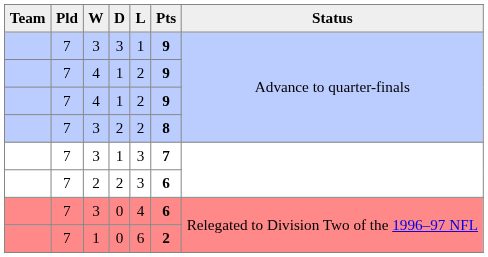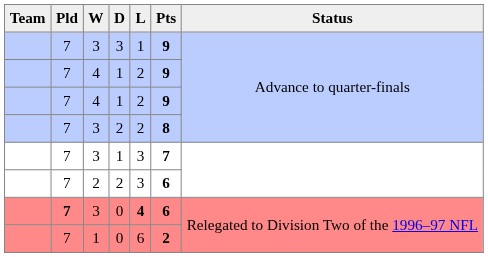3 / 0 | Pld: normal -> bold
3 / 0 | L: normal -> bold
